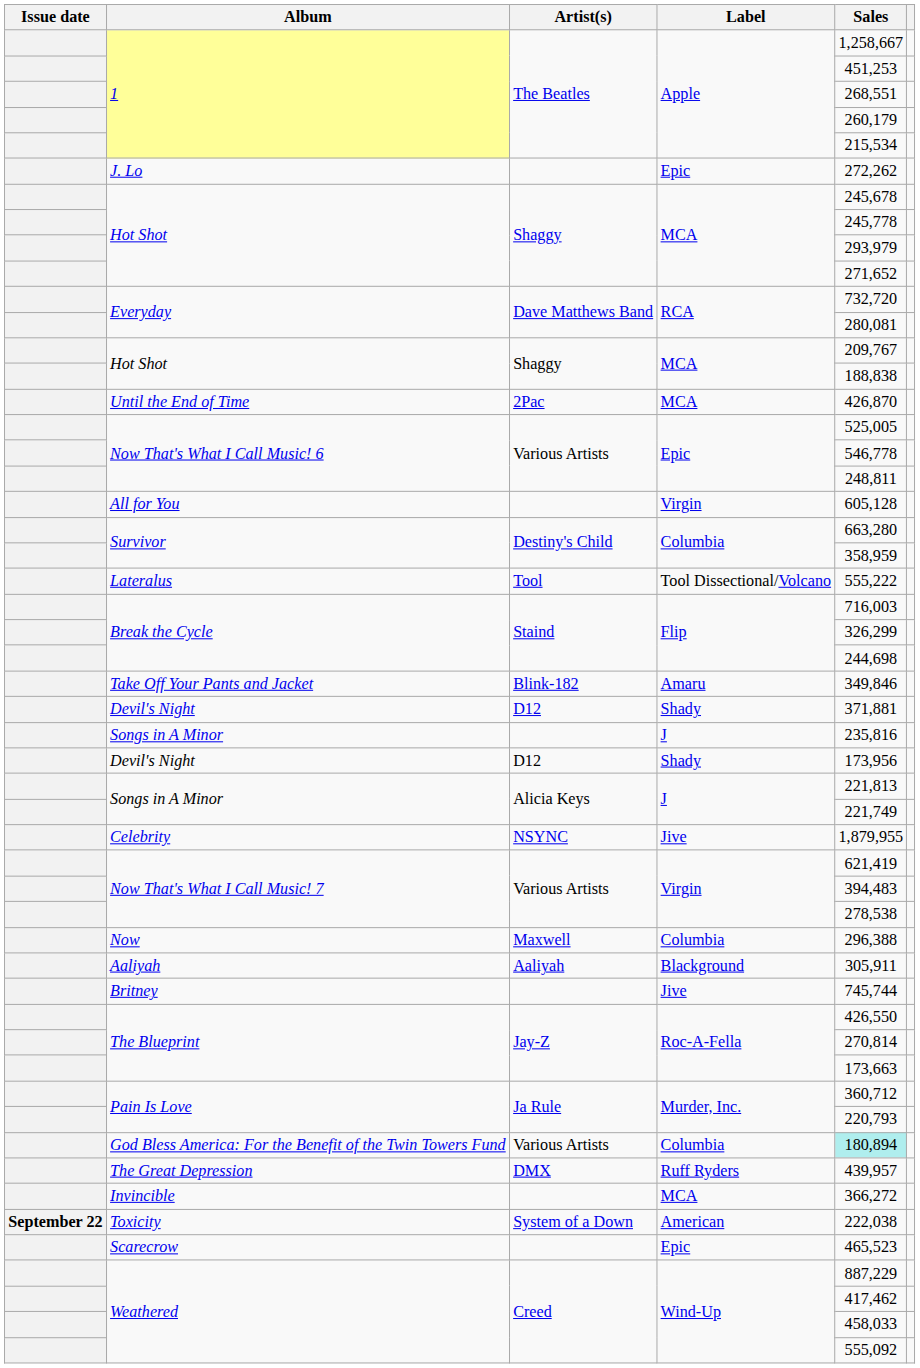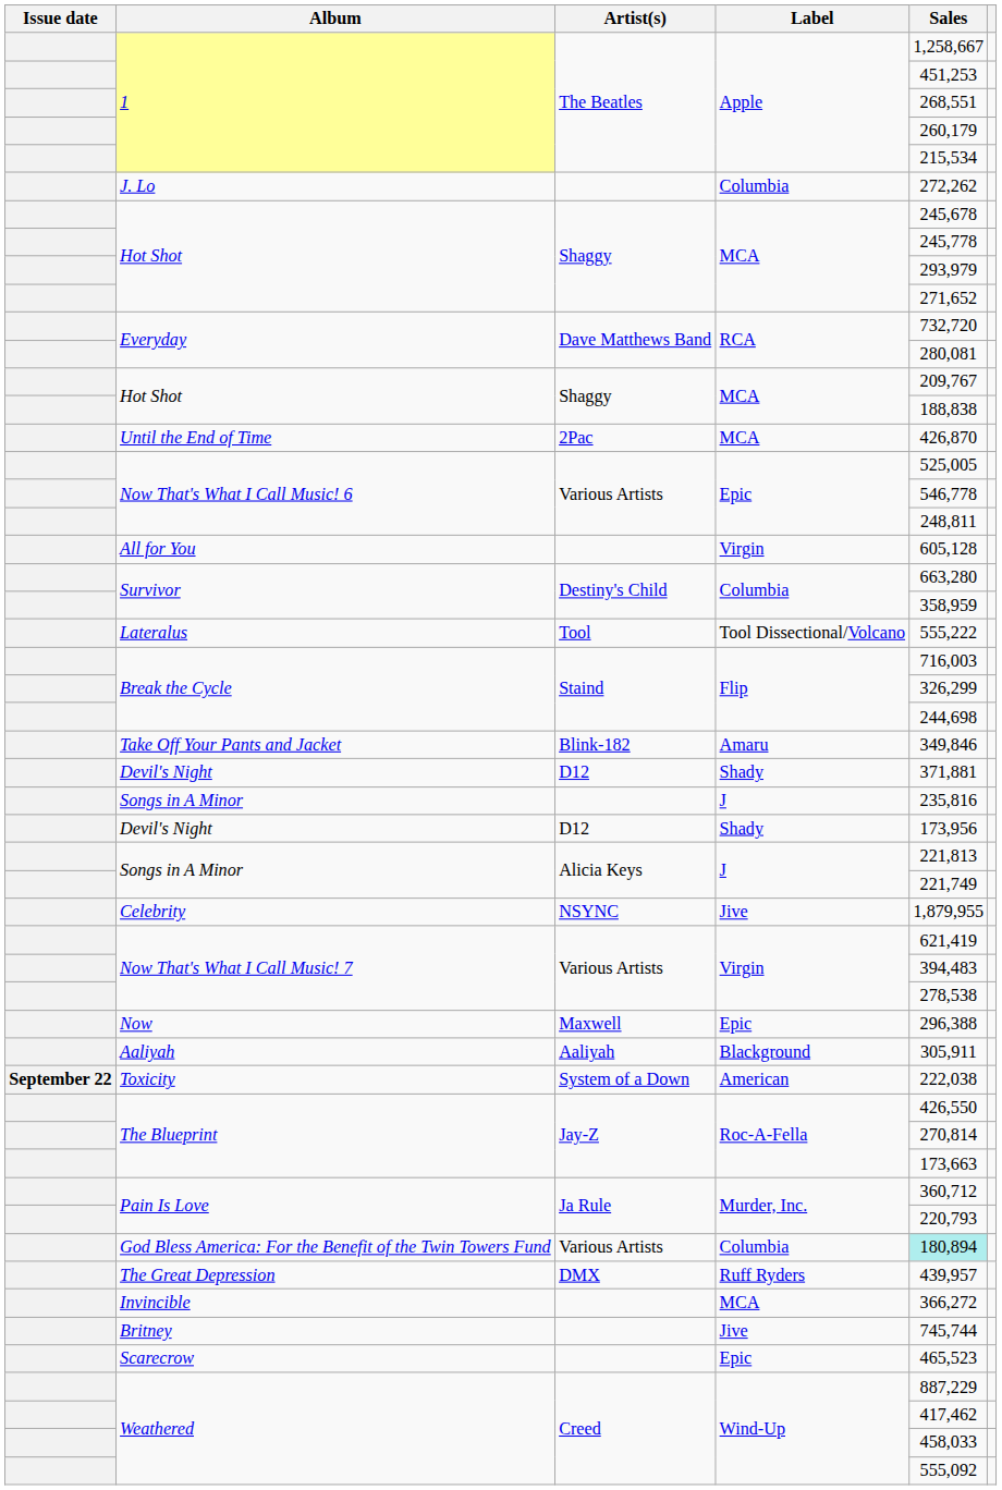J. Lo | Label: Epic -> Columbia
Now | Label: Columbia -> Epic
rows swapped: Toxicity <-> Britney
